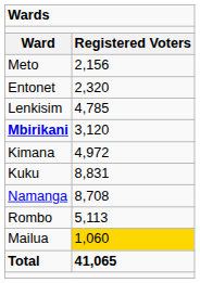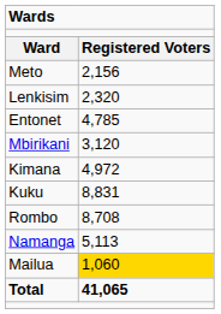row 5 | column 1: Entonet -> Lenkisim
row 6 | column 1: Lenkisim -> Entonet
row 7 | column 1: bold -> normal
row 10 | column 1: Namanga -> Rombo
row 11 | column 1: Rombo -> Namanga
